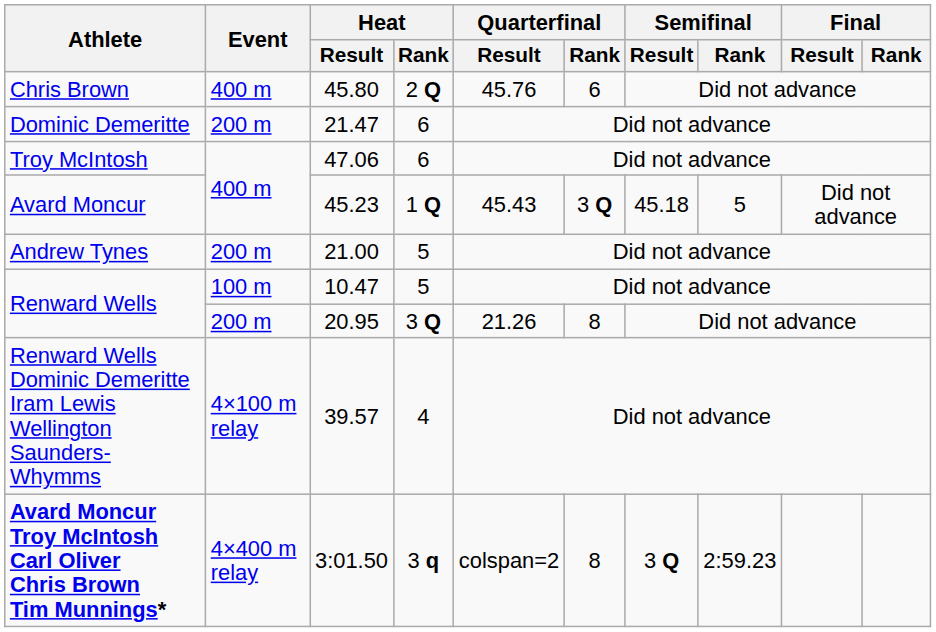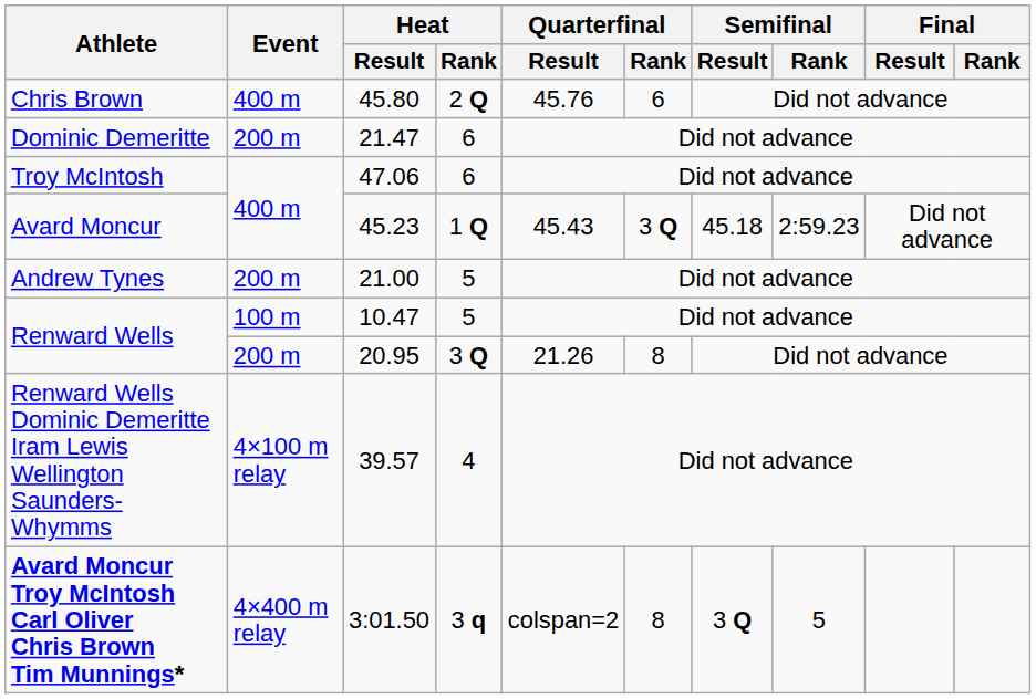45.23 | Semifinal / Rank: 5 -> 2:59.23
3:01.50 | Semifinal / Rank: 2:59.23 -> 5
